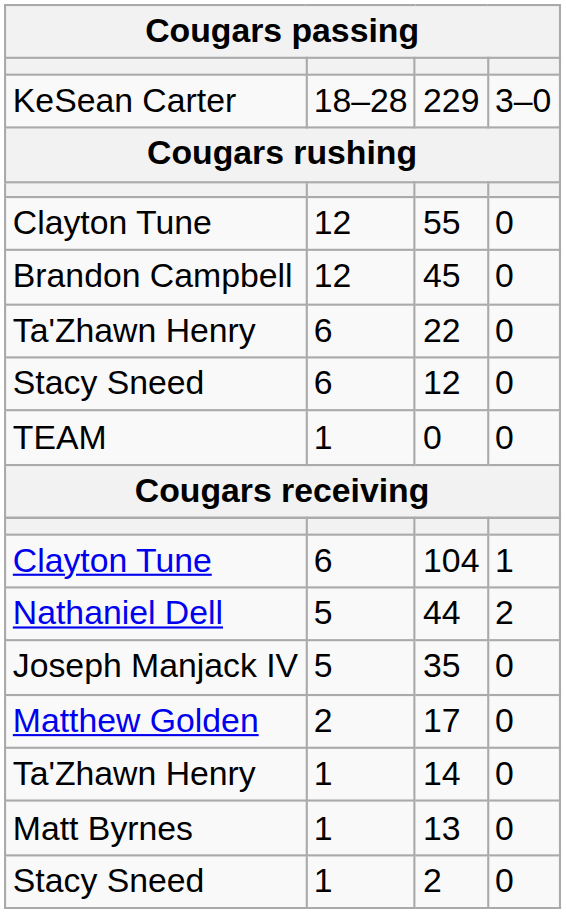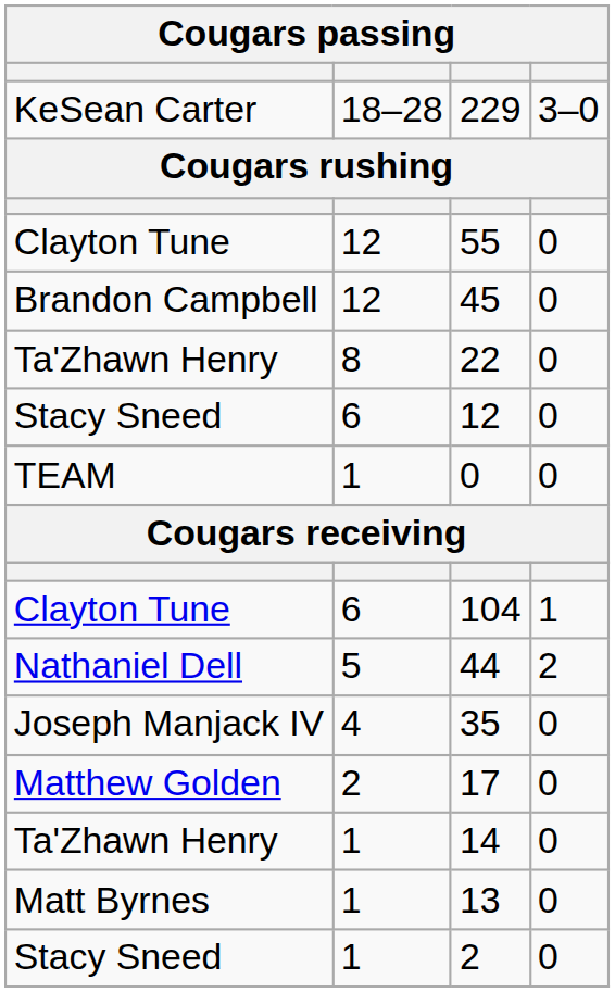22 | column 2: 6 -> 8
35 | column 2: 5 -> 4
